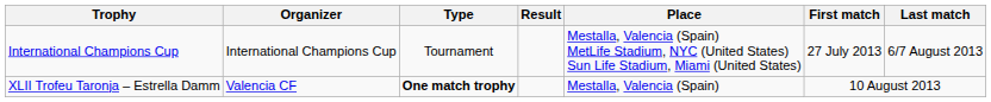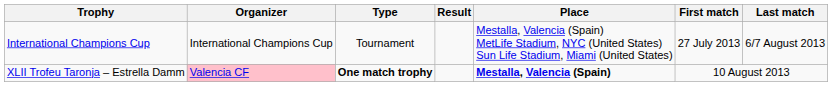XLII Trofeu Taronja – Estrella Damm | Organizer: no background -> pink background
XLII Trofeu Taronja – Estrella Damm | Place: normal -> bold
